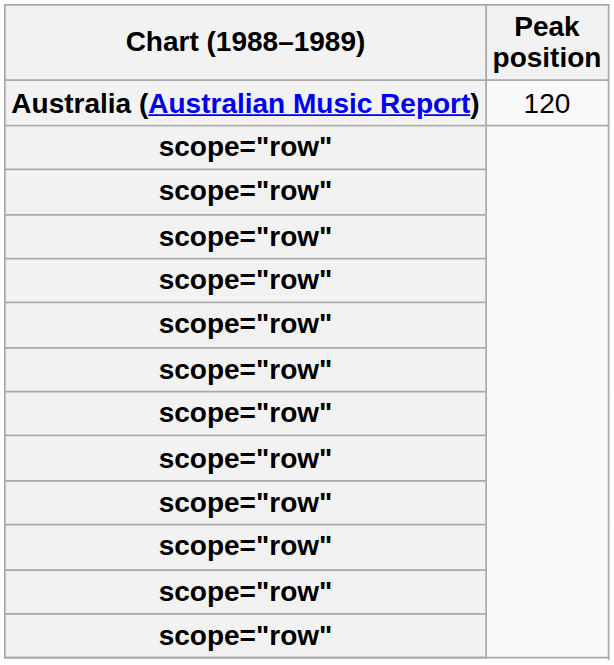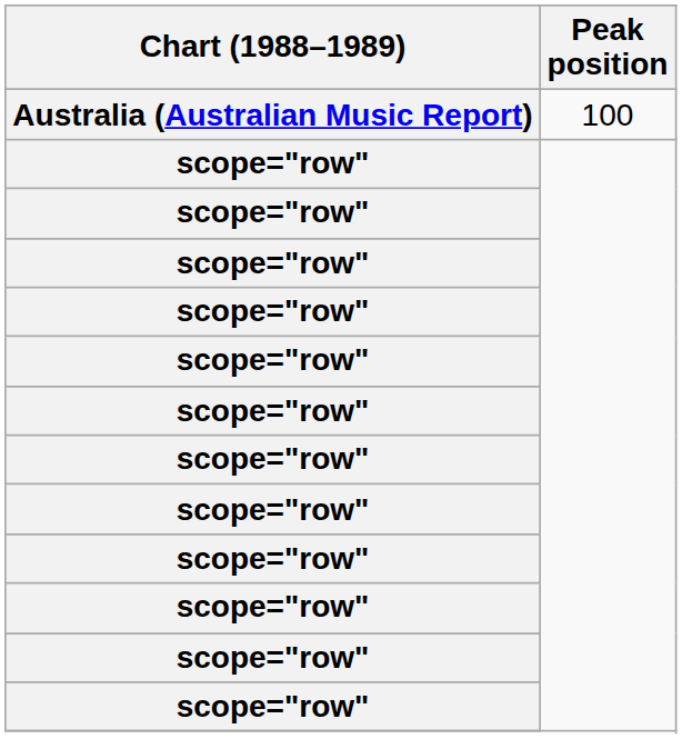Australia (Australian Music Report) | Peak position: 120 -> 100
